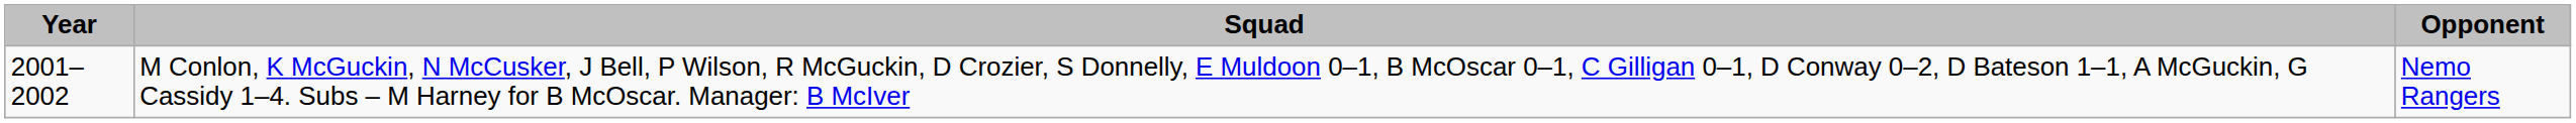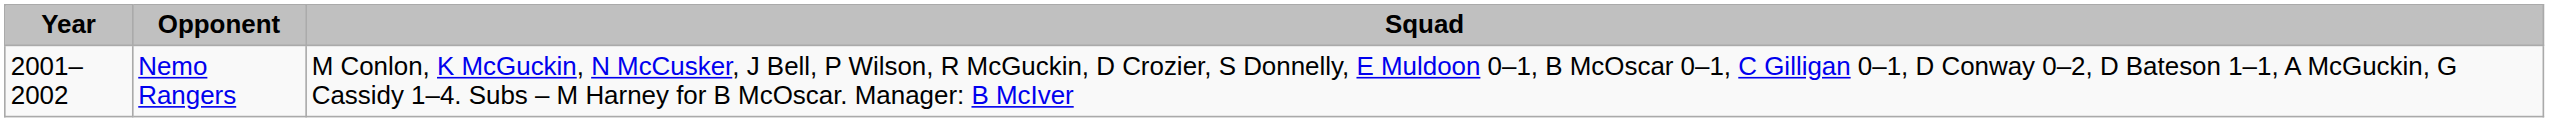columns swapped: Squad <-> Opponent
